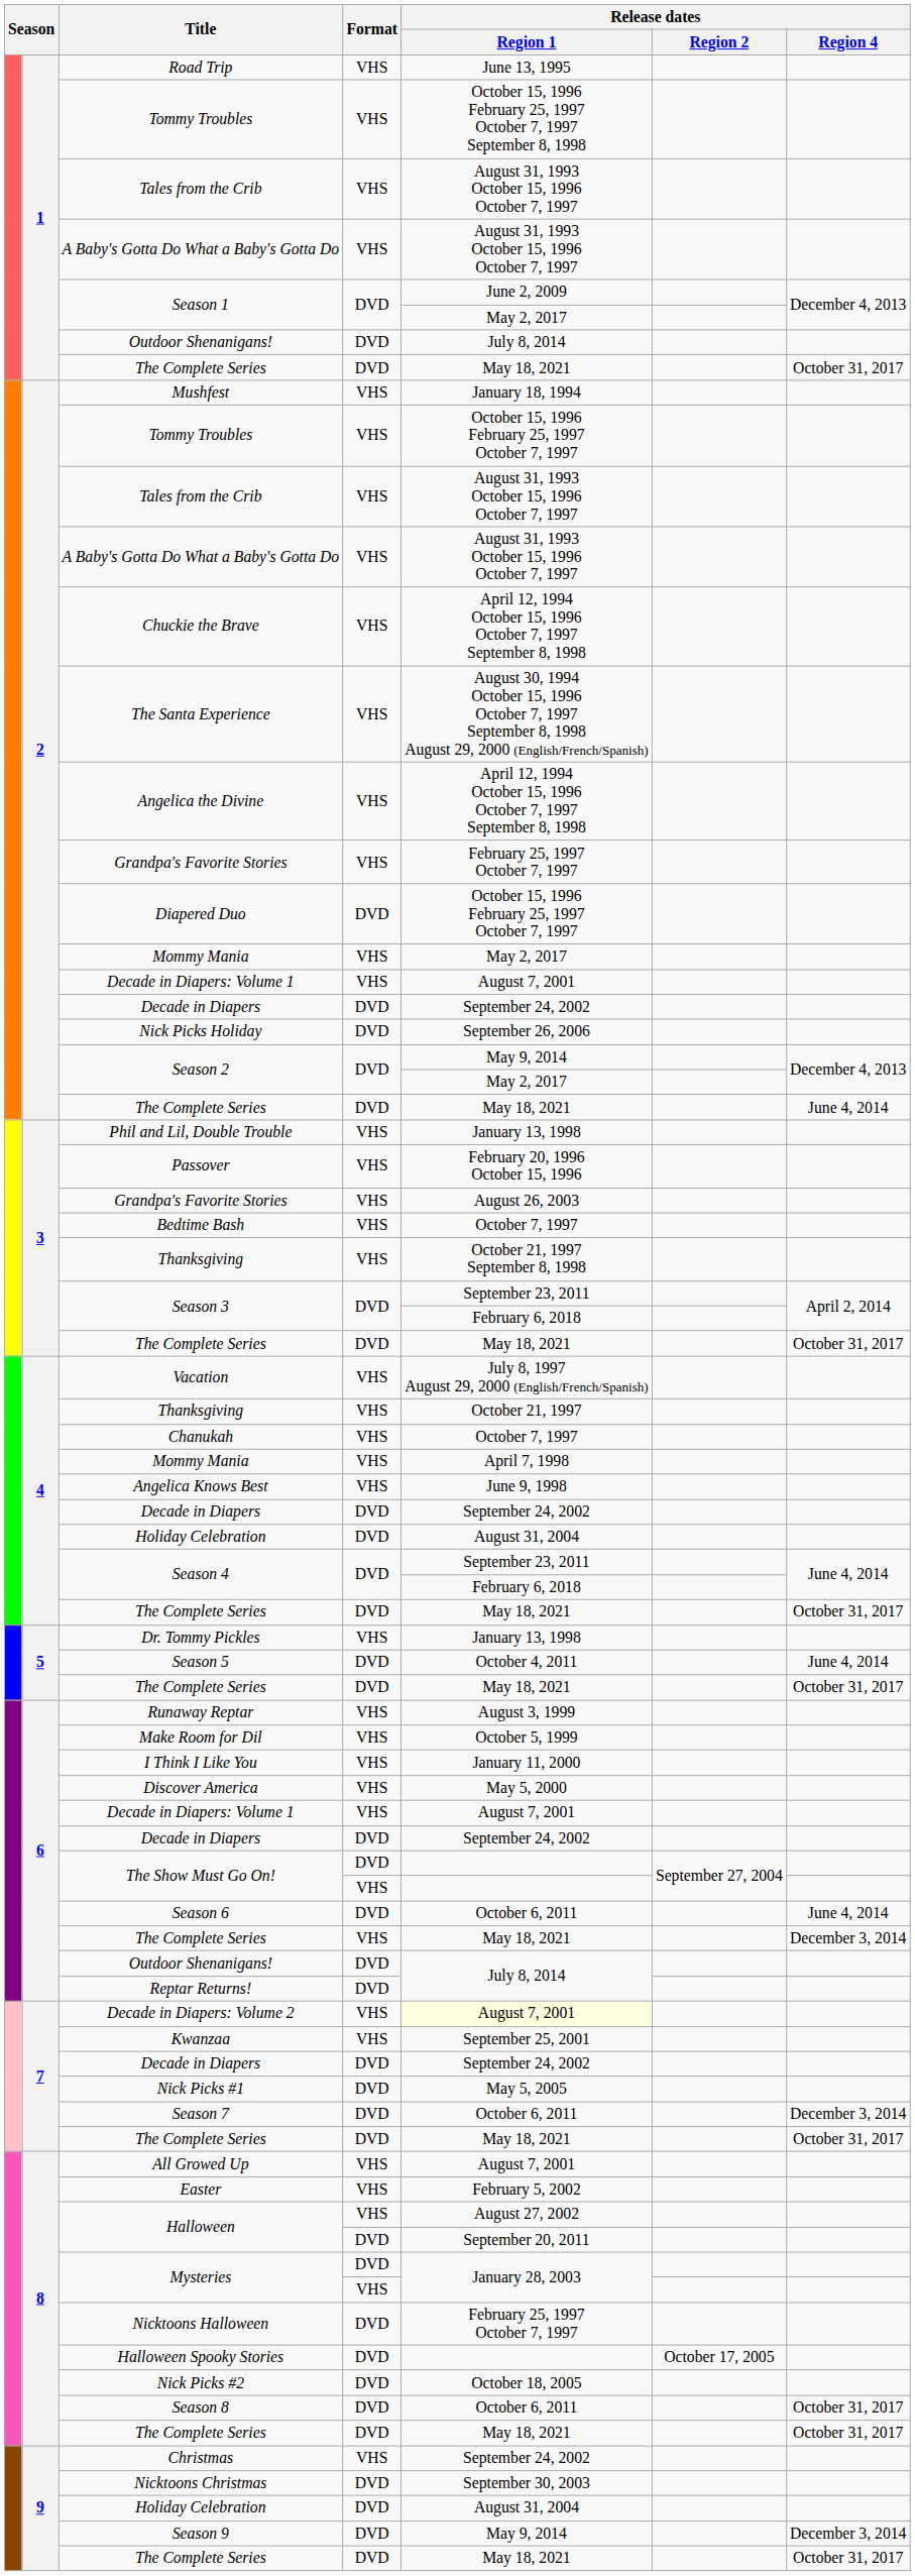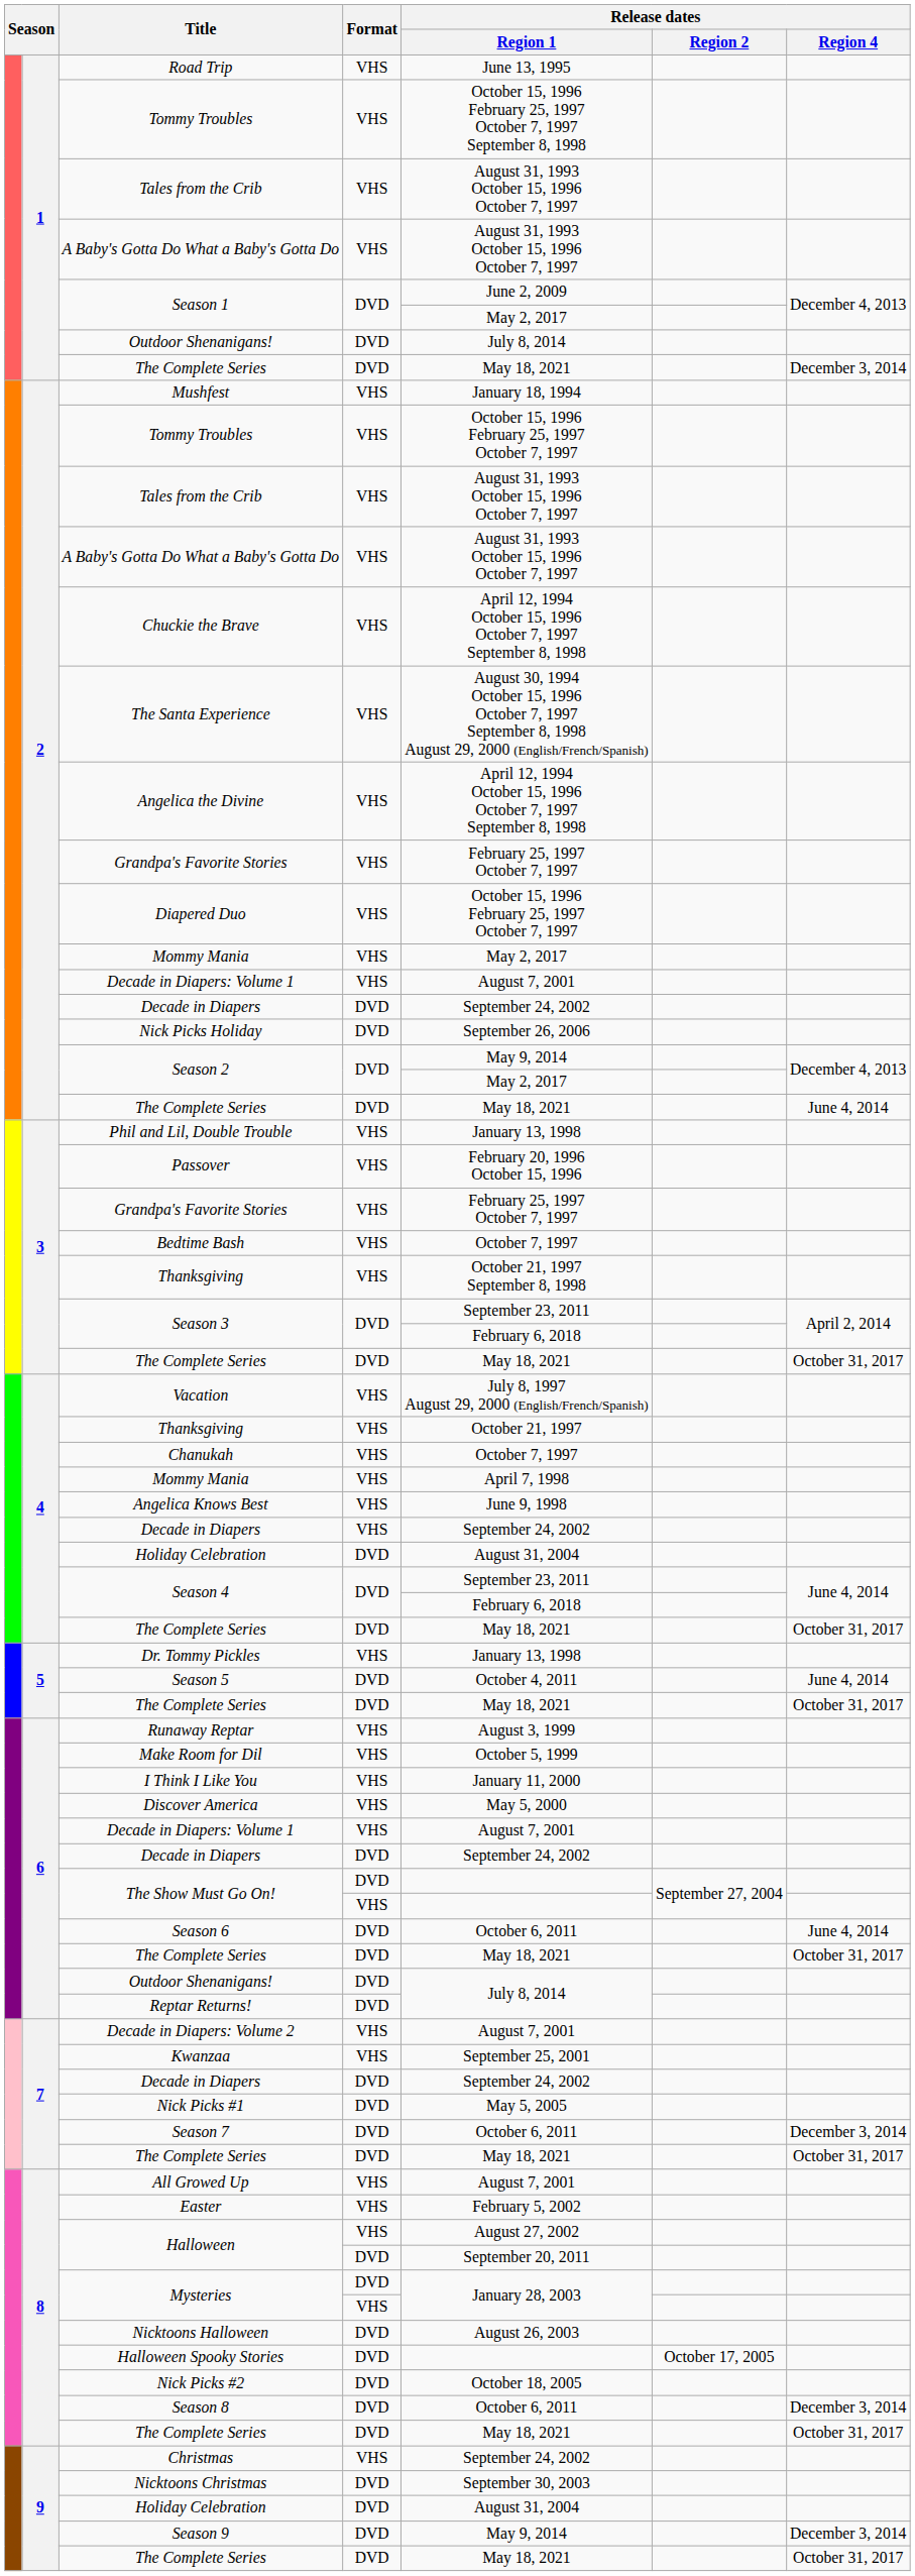1 / The Complete Series | Release dates / Region 4: October 31, 2017 -> December 3, 2014
Diapered Duo | Format: DVD -> VHS
3 / Grandpa's Favorite Stories | Release dates / Region 1: August 26, 2003 -> February 25, 1997 October 7, 1997
4 / Decade in Diapers | Format: DVD -> VHS
6 / The Complete Series | Format: VHS -> DVD
6 / The Complete Series | Release dates / Region 4: December 3, 2014 -> October 31, 2017
Decade in Diapers: Volume 2 | Release dates / Region 1: lightyellow background -> no background
Nicktoons Halloween | Release dates / Region 1: February 25, 1997 October 7, 1997 -> August 26, 2003
Season 8 | Release dates / Region 4: October 31, 2017 -> December 3, 2014
